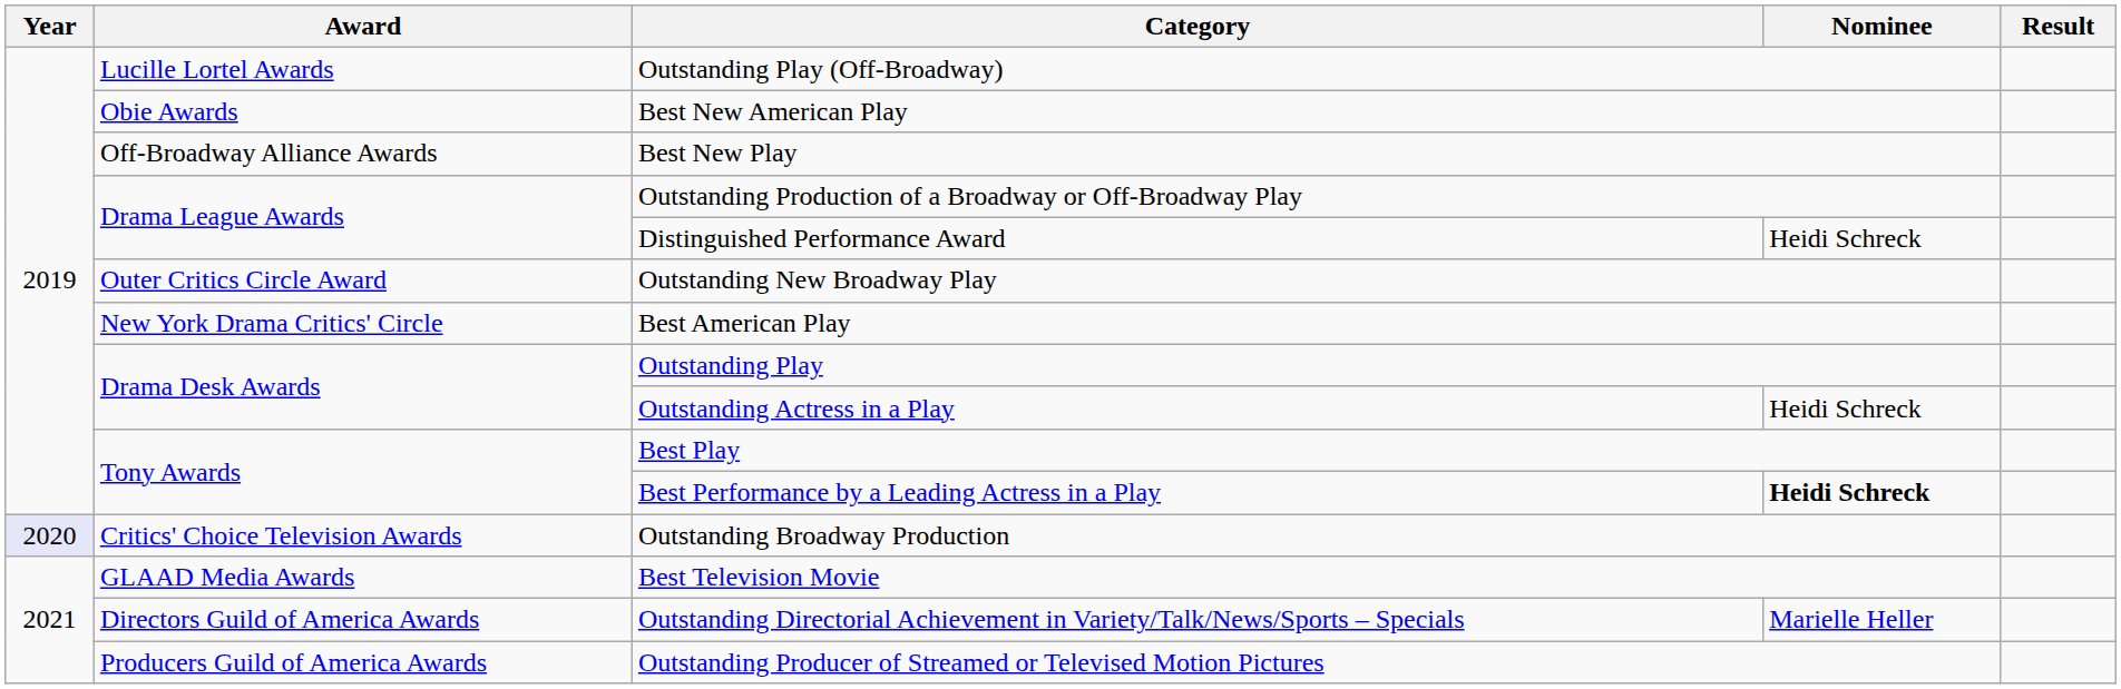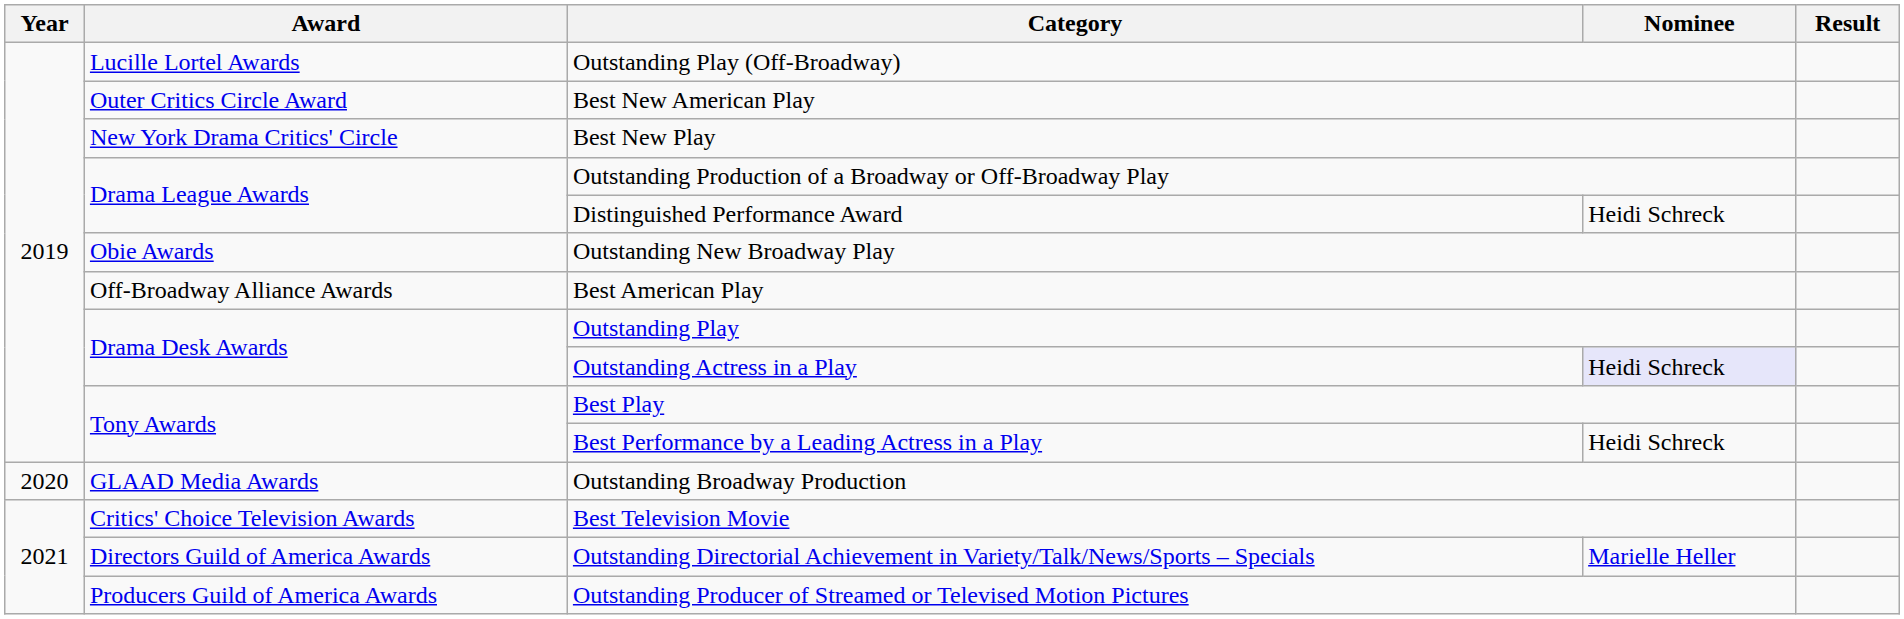Best New American Play | Award: Obie Awards -> Outer Critics Circle Award
Best New Play | Award: Off-Broadway Alliance Awards -> New York Drama Critics' Circle
Outstanding New Broadway Play | Award: Outer Critics Circle Award -> Obie Awards
Best American Play | Award: New York Drama Critics' Circle -> Off-Broadway Alliance Awards
Outstanding Actress in a Play | Nominee: no background -> lavender background
Best Performance by a Leading Actress in a Play | Nominee: bold -> normal
Outstanding Broadway Production | Year: lavender background -> no background
Outstanding Broadway Production | Award: Critics' Choice Television Awards -> GLAAD Media Awards
Best Television Movie | Award: GLAAD Media Awards -> Critics' Choice Television Awards
